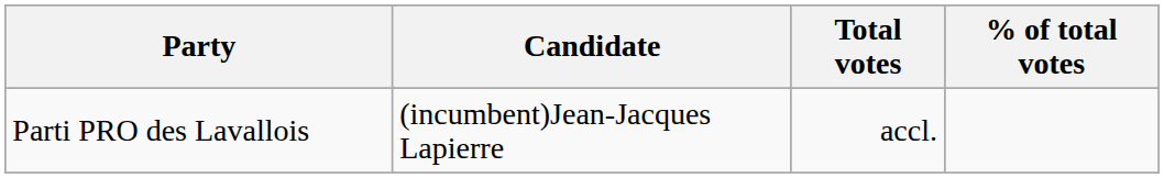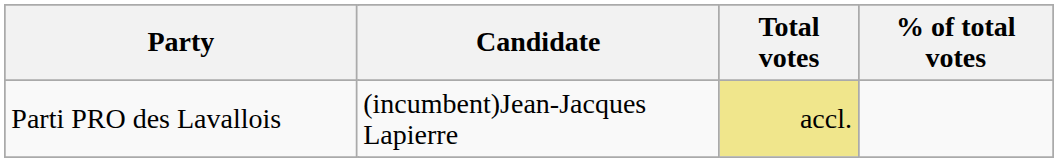Parti PRO des Lavallois | Total votes: no background -> khaki background
